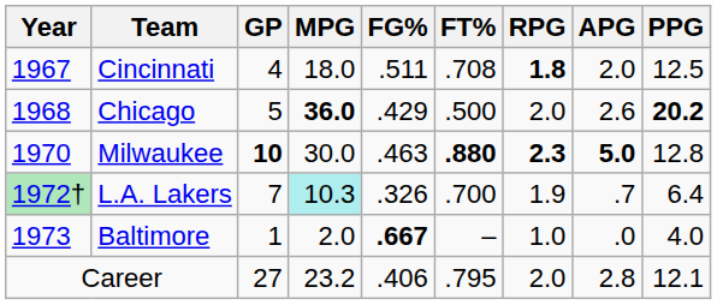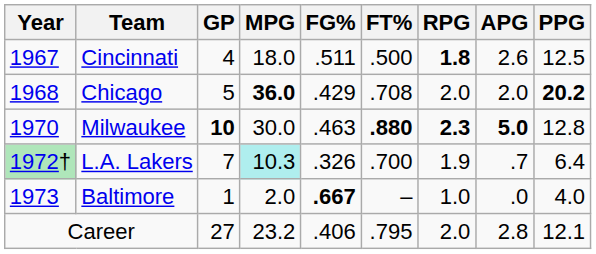Cincinnati | FT%: .708 -> .500
Cincinnati | APG: 2.0 -> 2.6
Chicago | FT%: .500 -> .708
Chicago | APG: 2.6 -> 2.0
